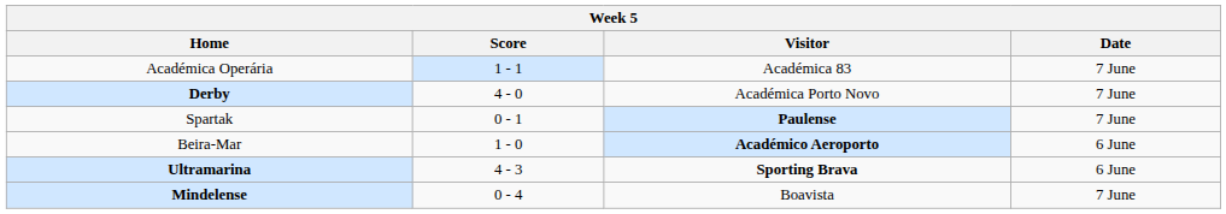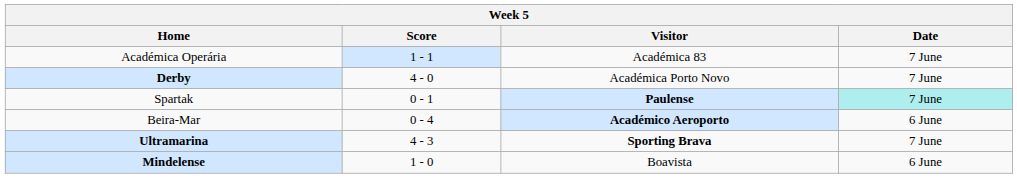Spartak | Date: no background -> paleturquoise background
Beira-Mar | Score: 1 - 0 -> 0 - 4
Ultramarina | Date: 6 June -> 7 June
Mindelense | Score: 0 - 4 -> 1 - 0
Mindelense | Date: 7 June -> 6 June
